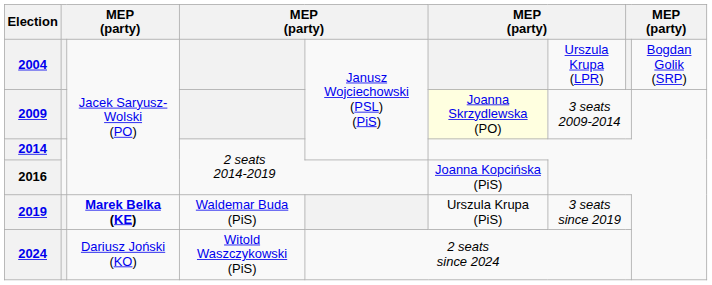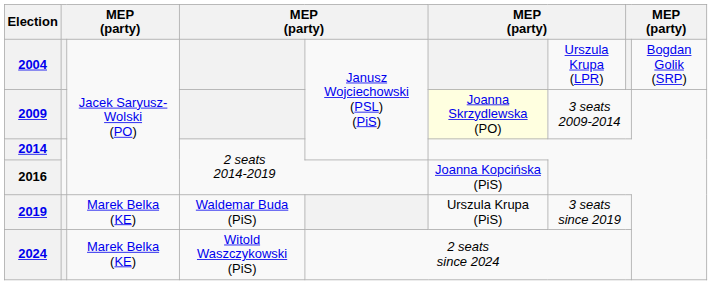2019 | column 3: bold -> normal
2024 | column 3: Dariusz Joński (KO) -> Marek Belka (KE)
